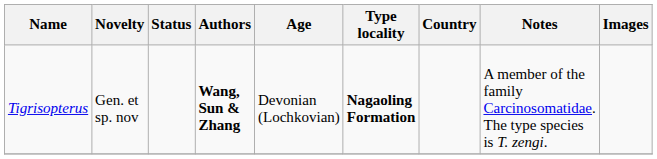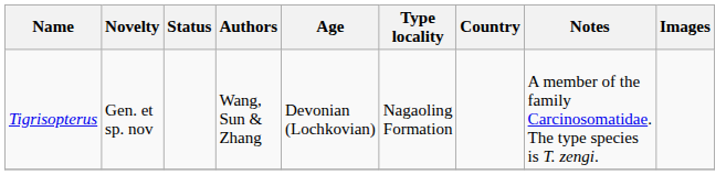Tigrisopterus | Authors: bold -> normal
Tigrisopterus | Type locality: bold -> normal
